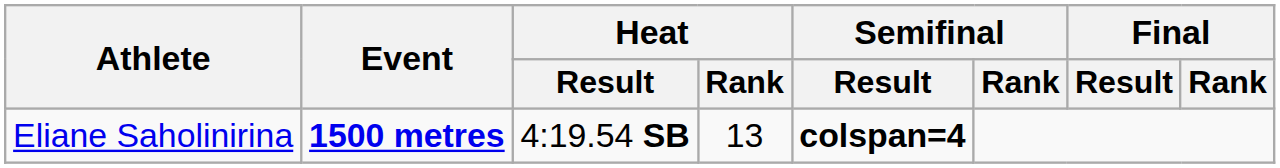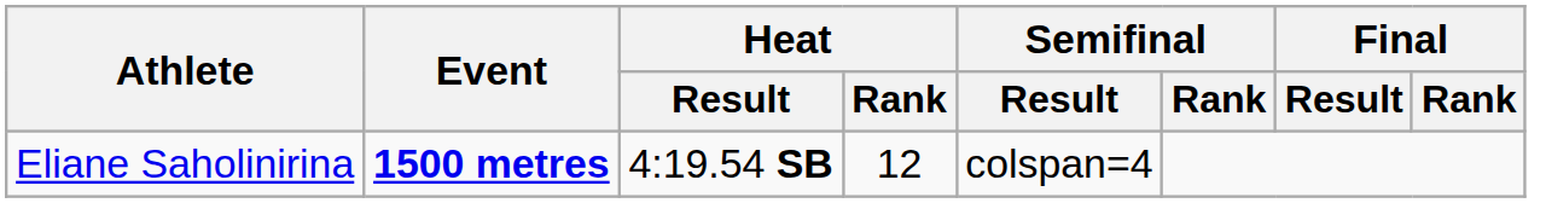Eliane Saholinirina | Heat / Rank: 13 -> 12
Eliane Saholinirina | Semifinal / Result: bold -> normal
